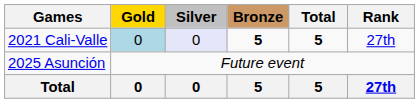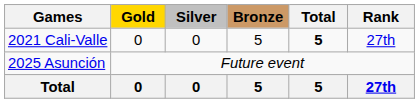2021 Cali-Valle | Gold: lightblue background -> no background
2021 Cali-Valle | Silver: lavender background -> no background
2021 Cali-Valle | Bronze: bold -> normal
